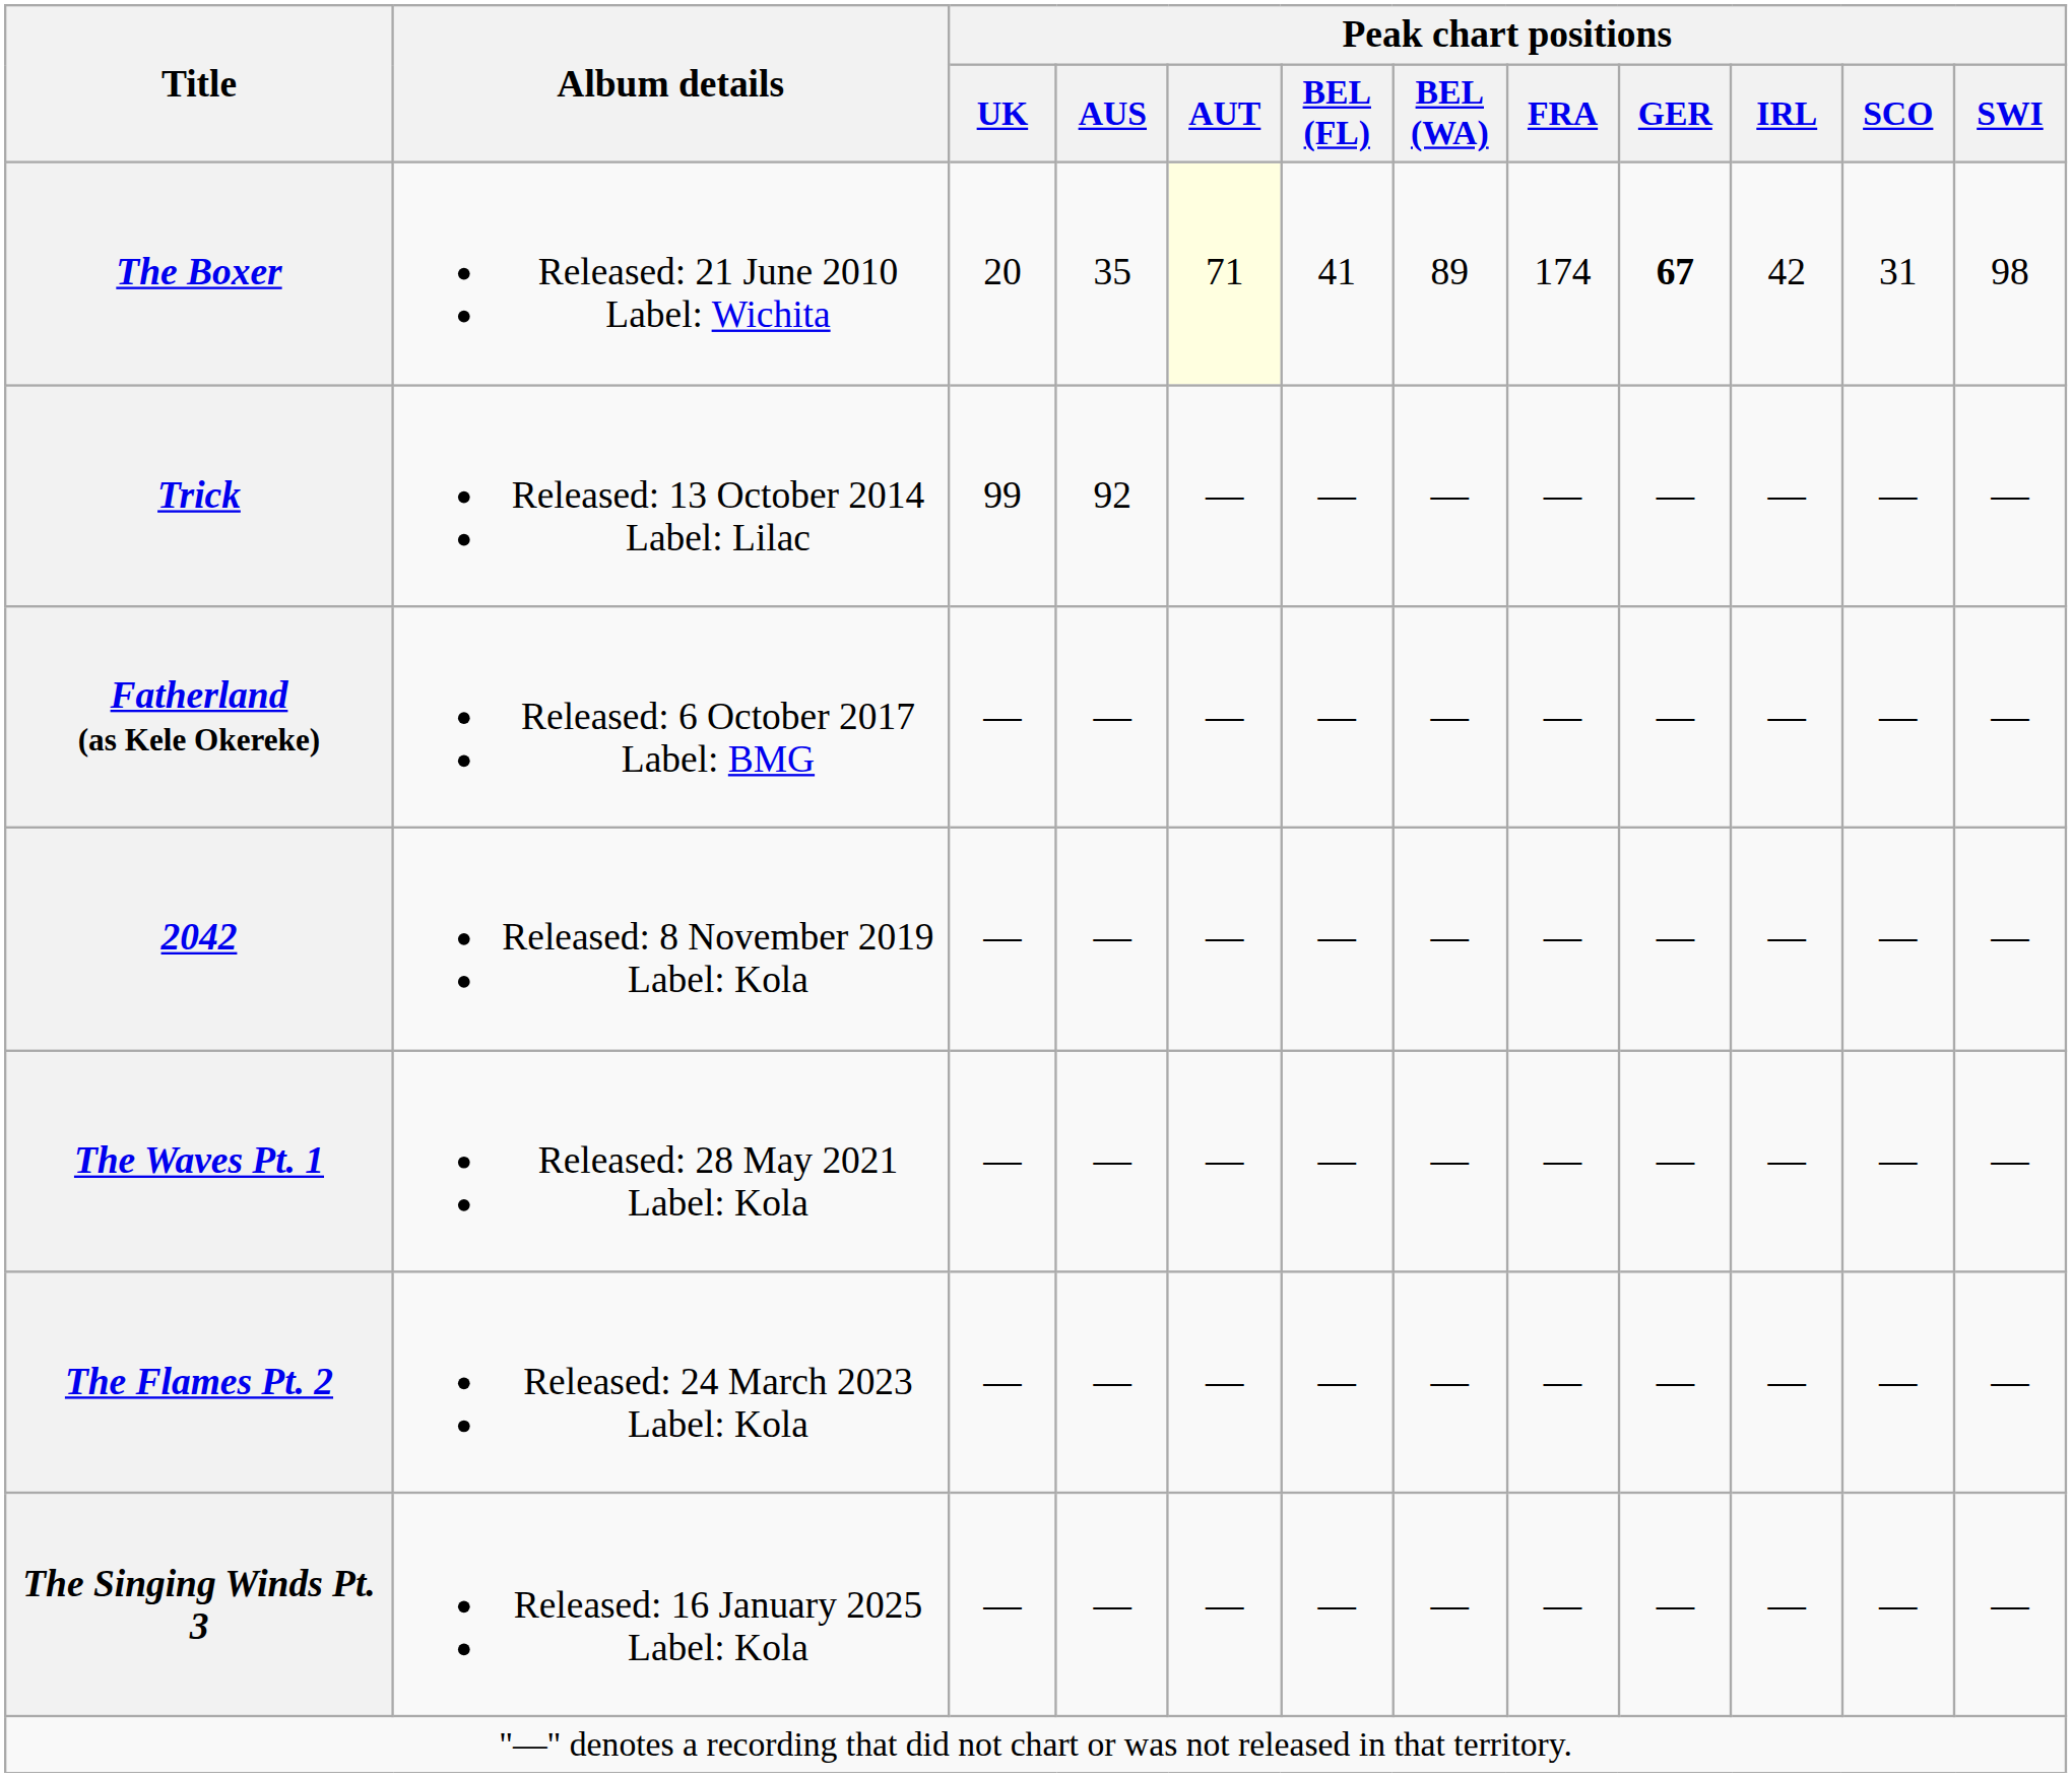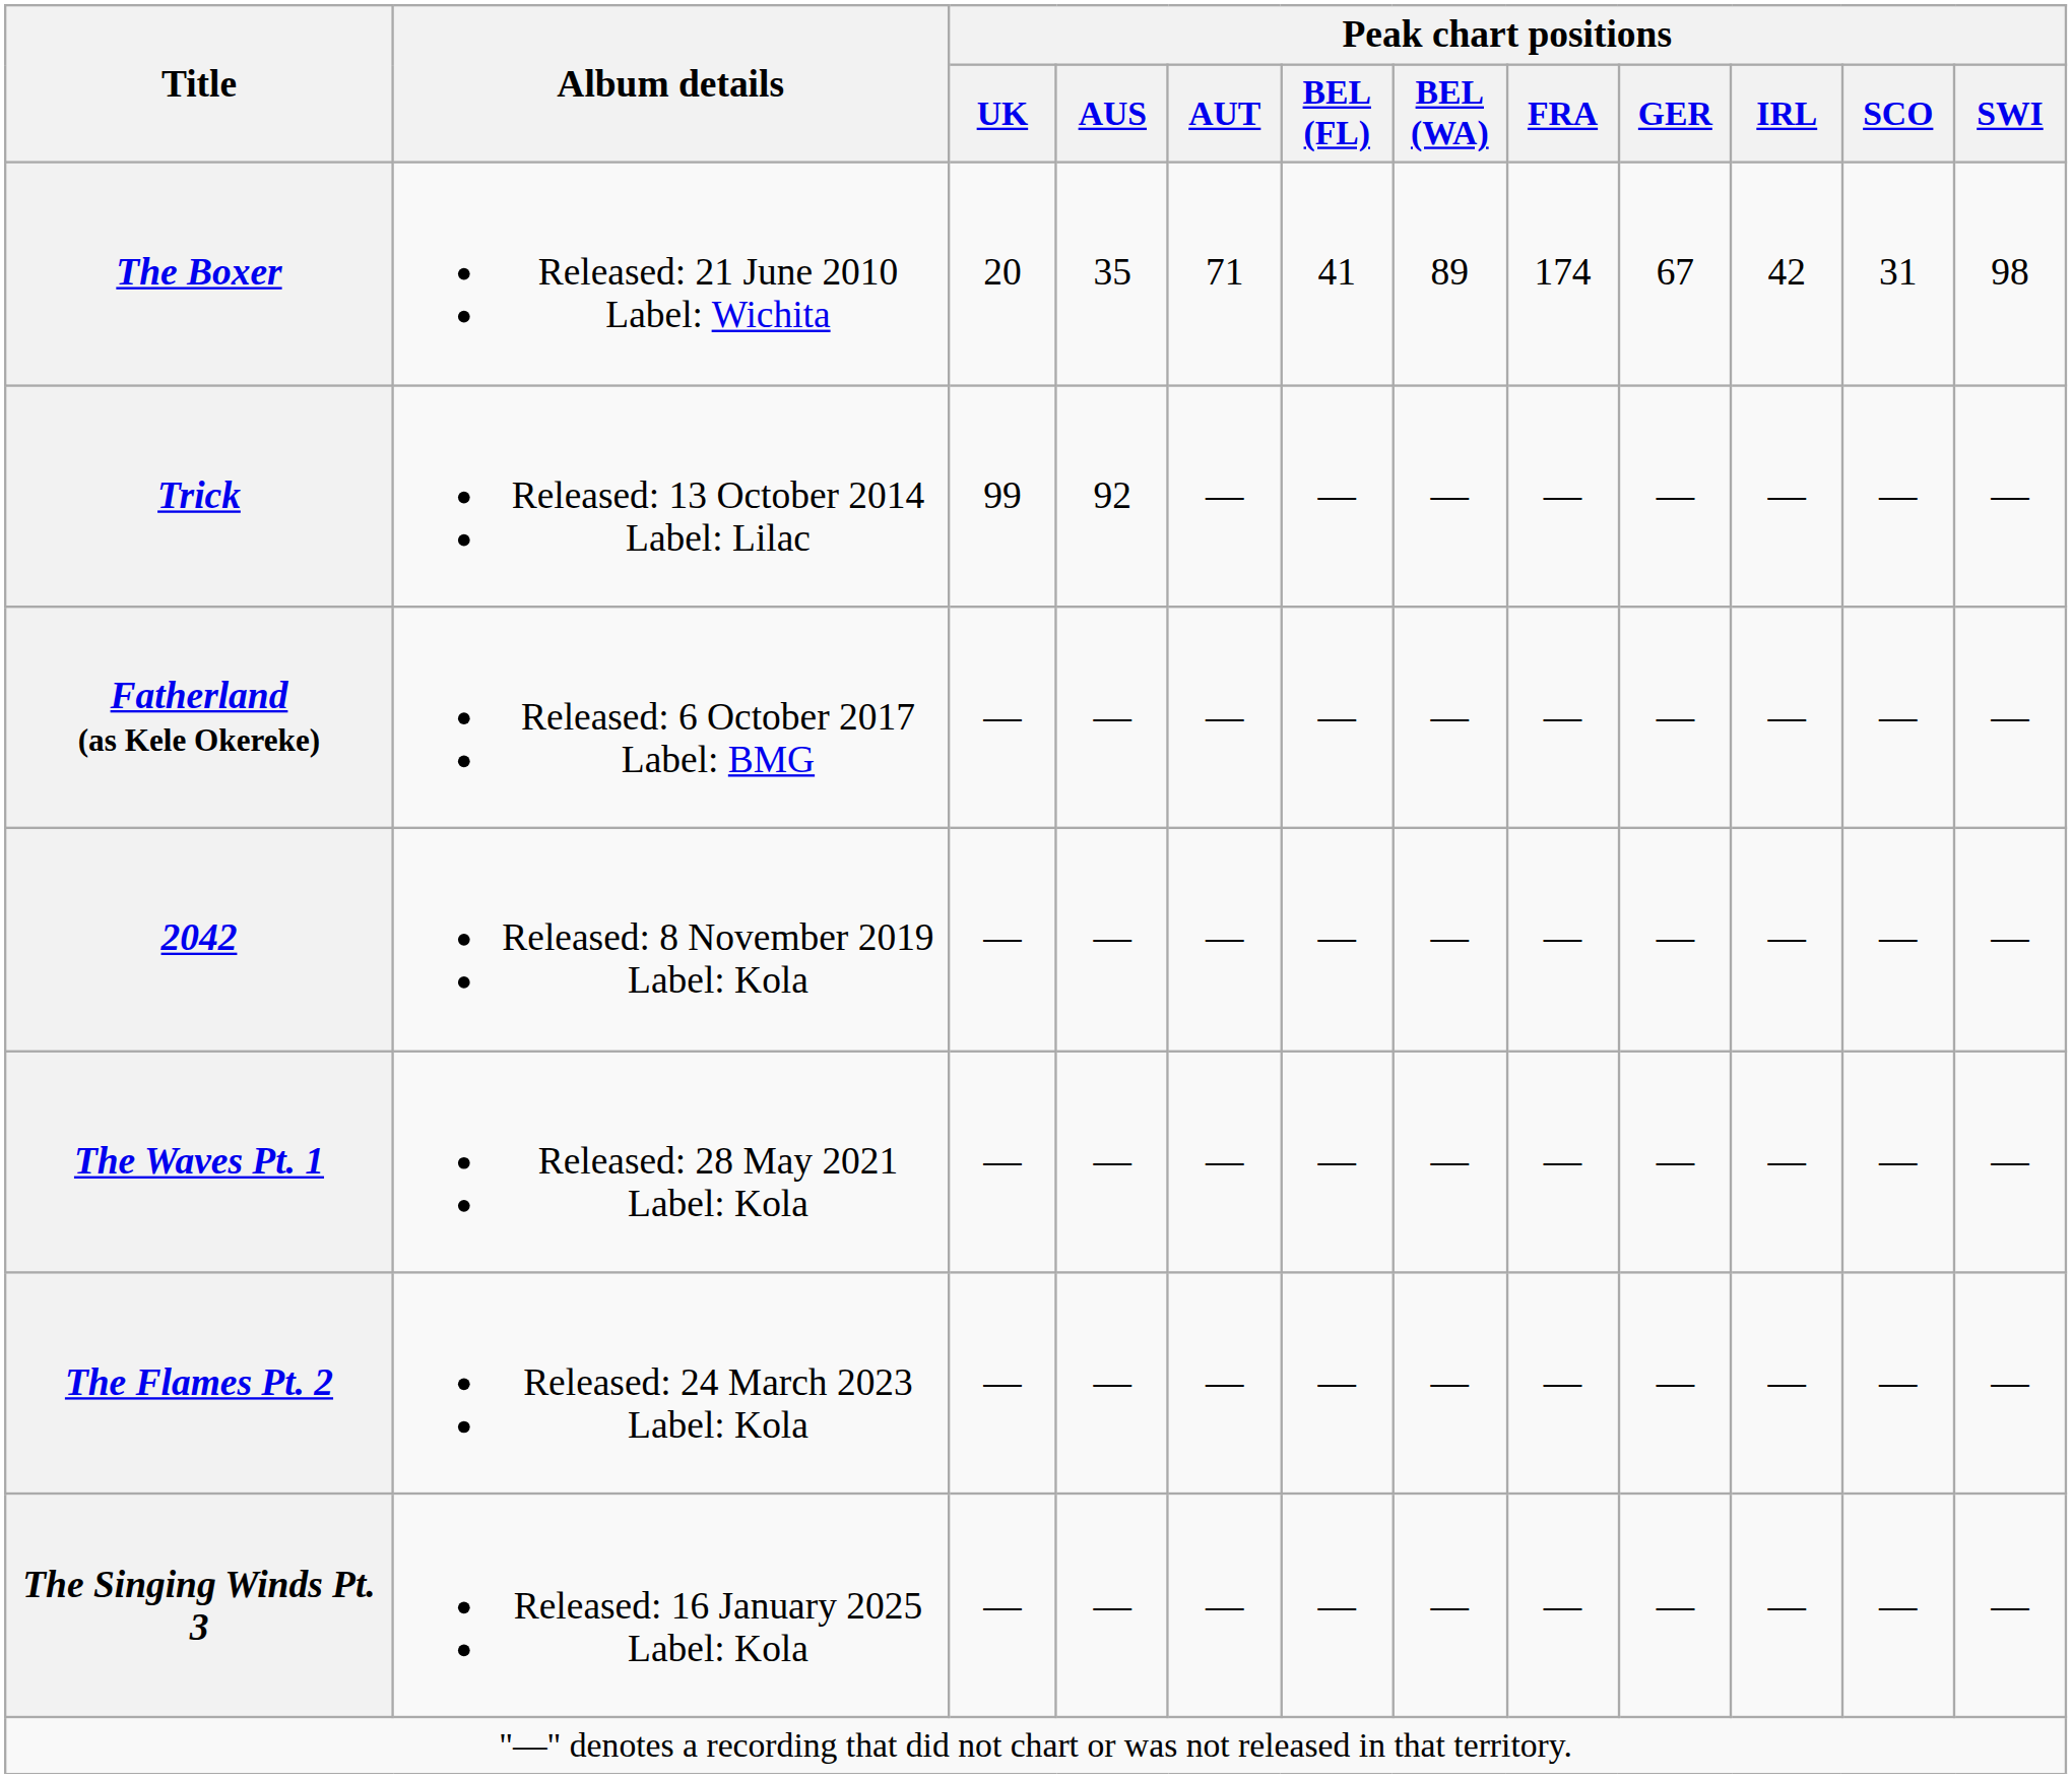The Boxer | Peak chart positions / AUT: lightyellow background -> no background
The Boxer | Peak chart positions / GER: bold -> normal
